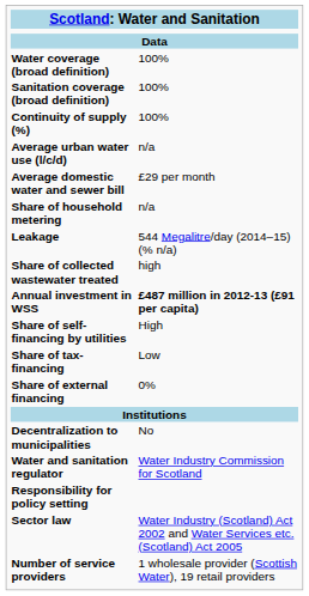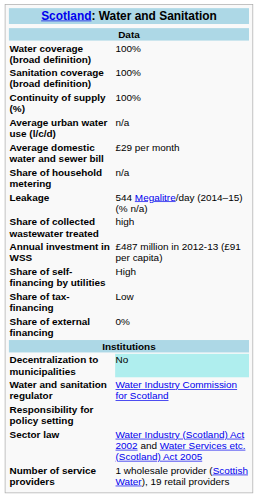Annual investment in WSS | column 2: bold -> normal
Decentralization to municipalities | column 2: no background -> paleturquoise background
